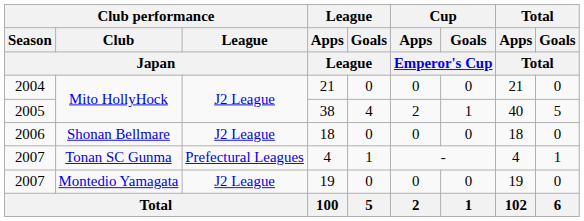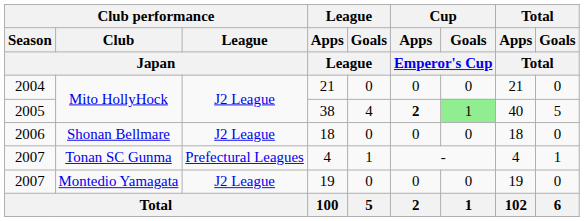38 | Cup / Apps / Emperor's Cup: normal -> bold
38 | Cup / Goals / Emperor's Cup: no background -> lightgreen background
